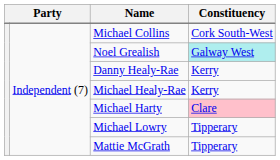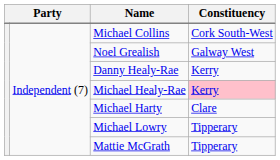Noel Grealish | Constituency: paleturquoise background -> no background
Michael Healy-Rae | Constituency: no background -> pink background
Michael Harty | Constituency: pink background -> no background
